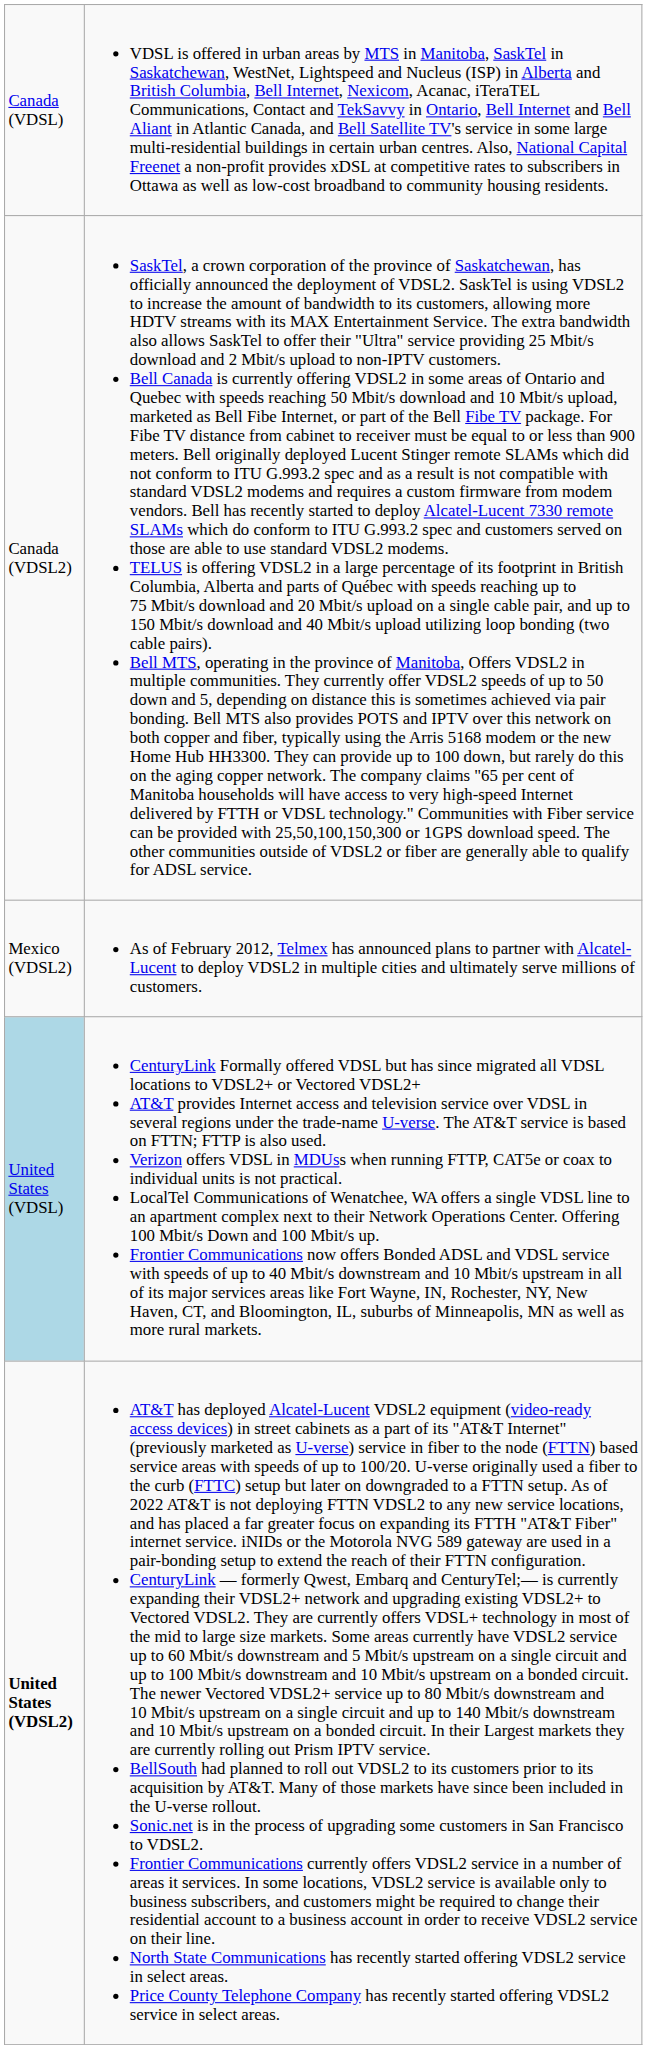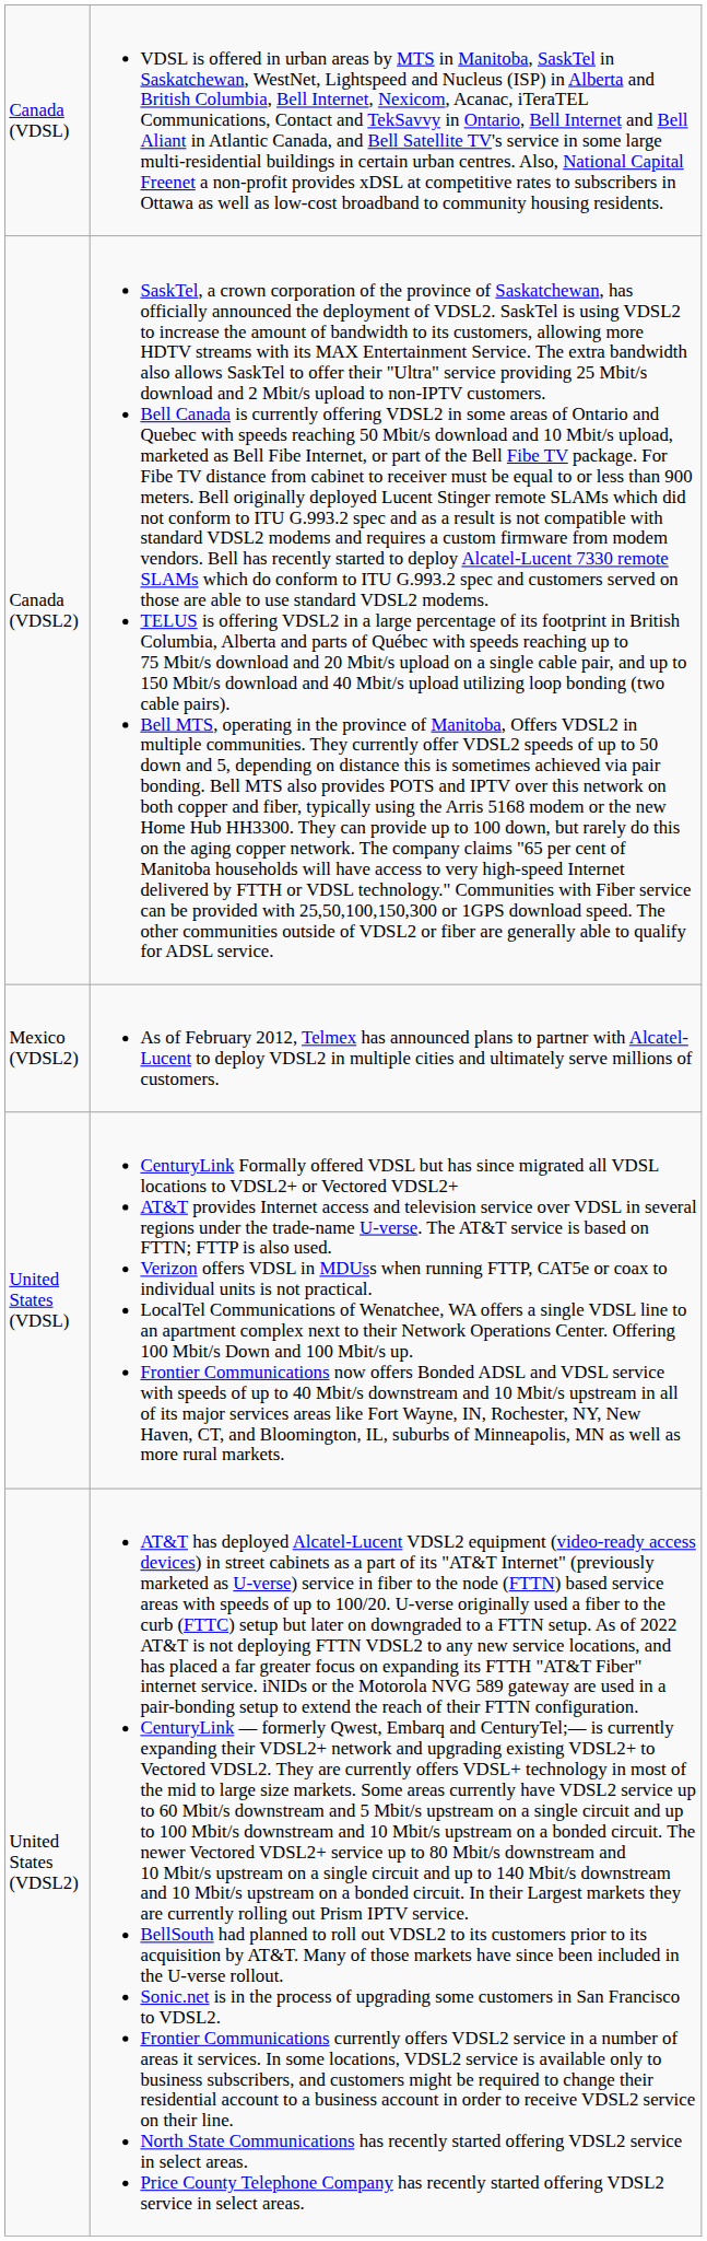United States (VDSL) | column 1: lightblue background -> no background
United States (VDSL2) | column 1: bold -> normal
